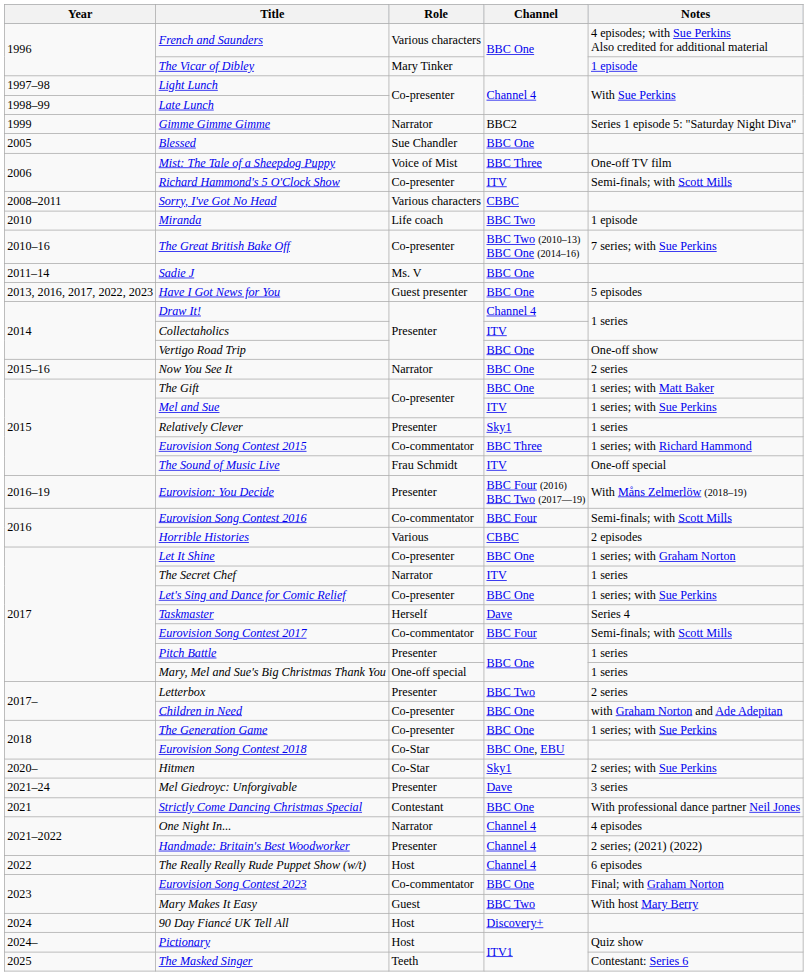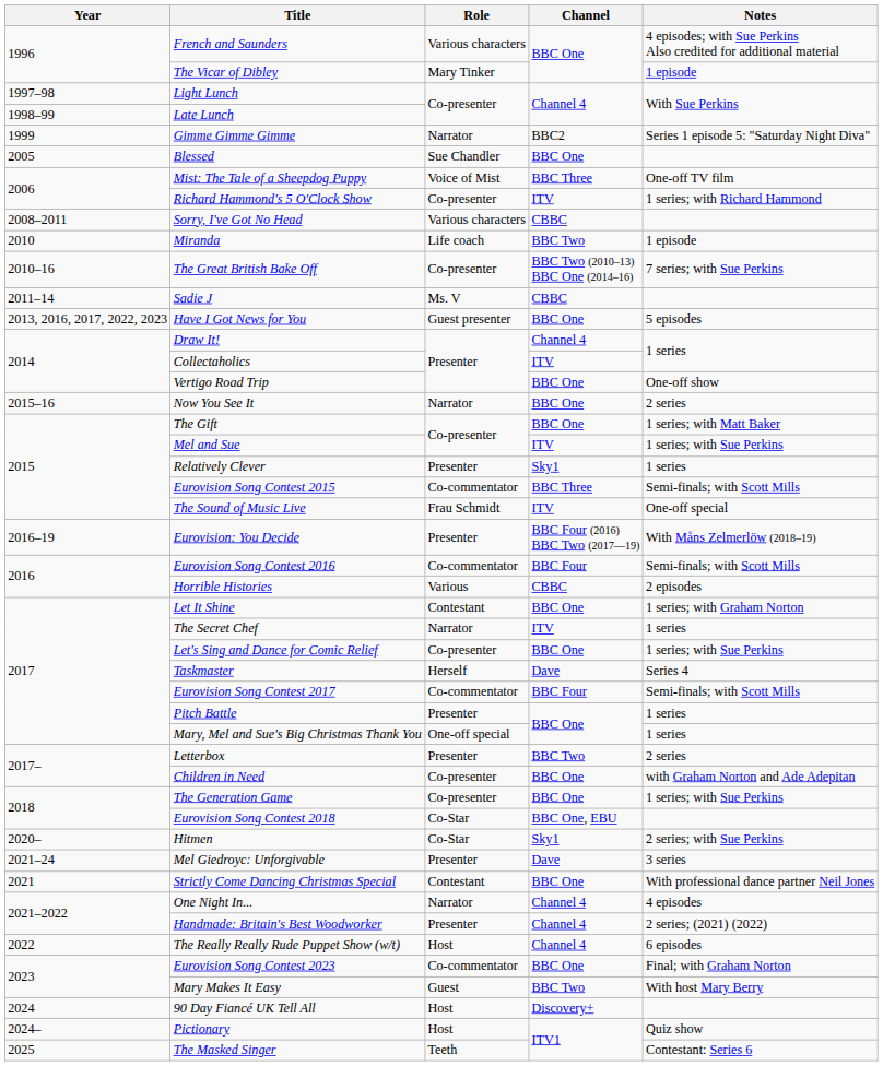Richard Hammond's 5 O'Clock Show | Notes: Semi-finals; with Scott Mills -> 1 series; with Richard Hammond
Sadie J | Channel: BBC One -> CBBC
Eurovision Song Contest 2015 | Notes: 1 series; with Richard Hammond -> Semi-finals; with Scott Mills
Let It Shine | Role: Co-presenter -> Contestant
